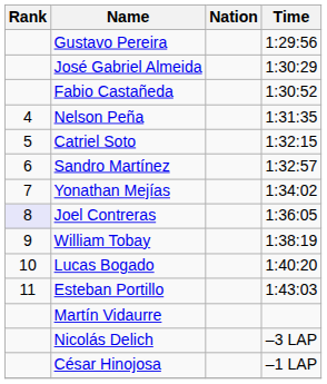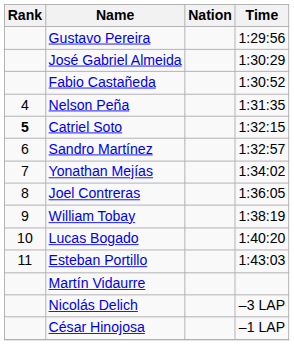Catriel Soto | Rank: normal -> bold
Joel Contreras | Rank: lavender background -> no background
